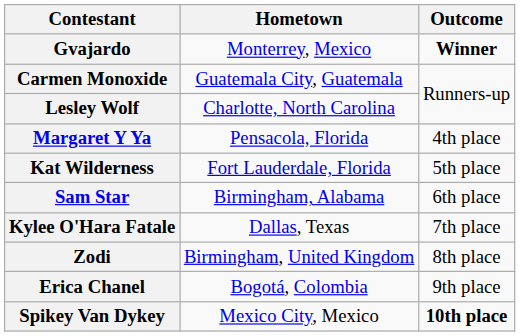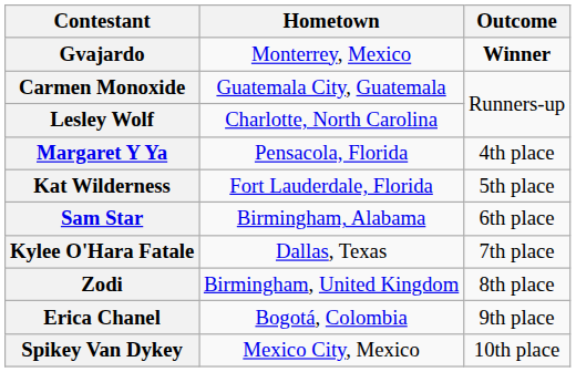Spikey Van Dykey | Outcome: bold -> normal
